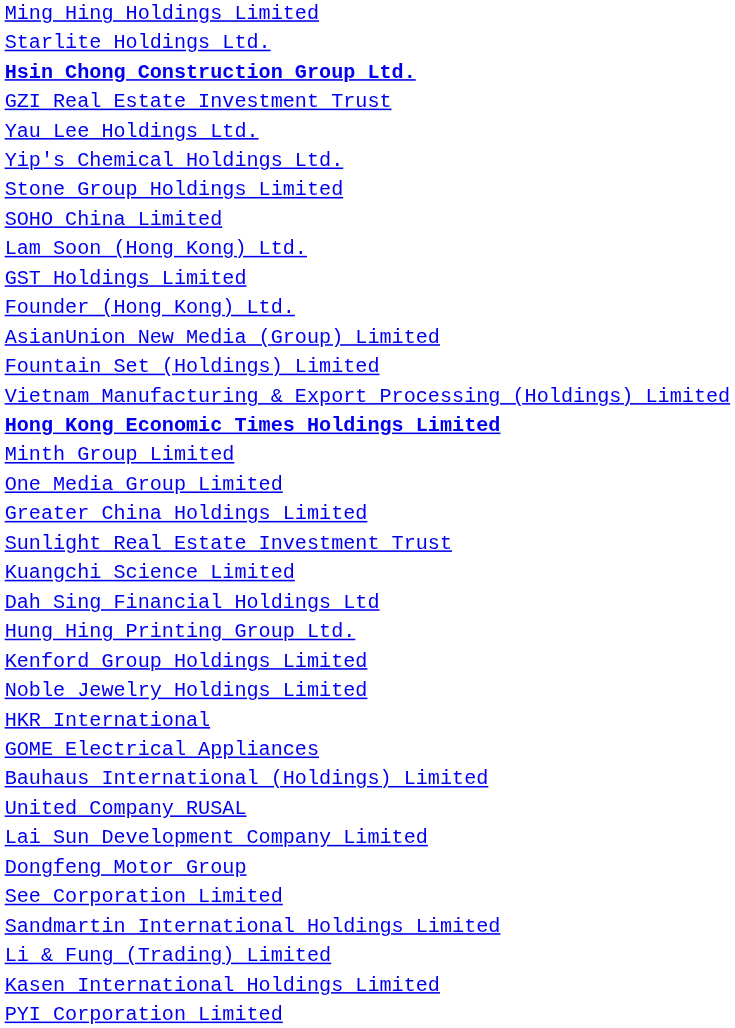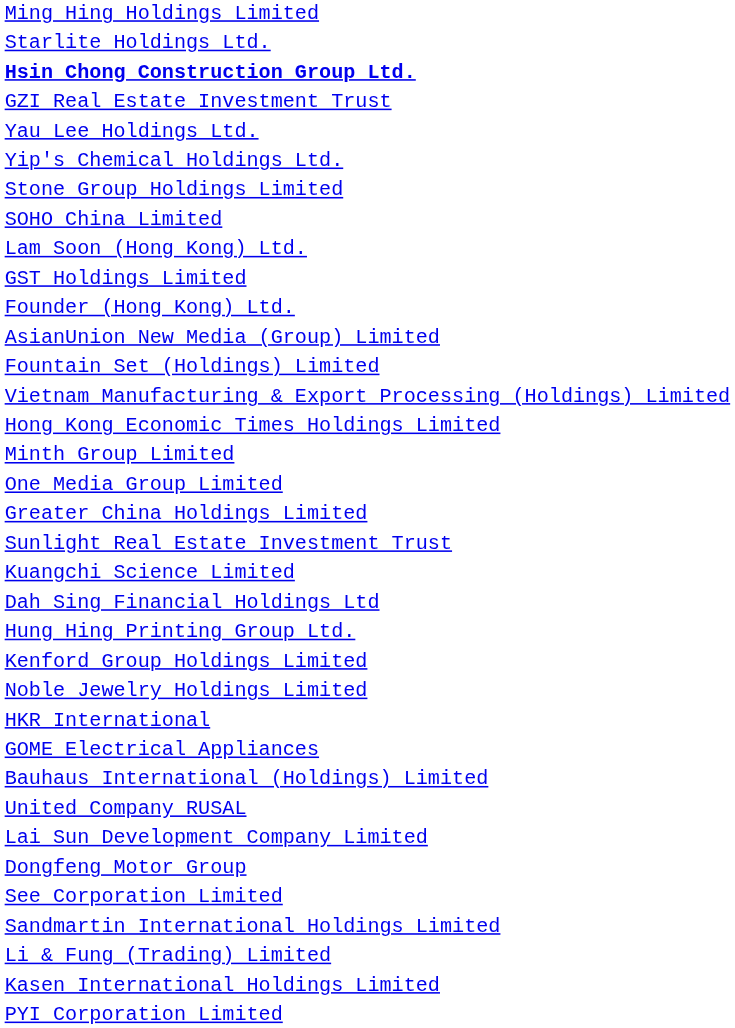row 15 | column 1: bold -> normal
